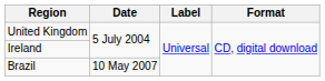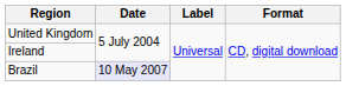Brazil | Date: no background -> lavender background
